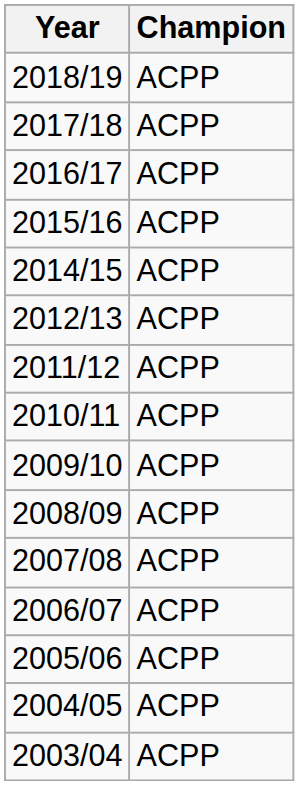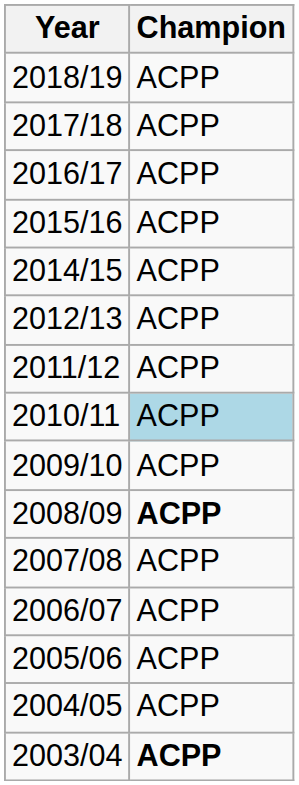2010/11 | Champion: no background -> lightblue background
2008/09 | Champion: normal -> bold
2003/04 | Champion: normal -> bold
